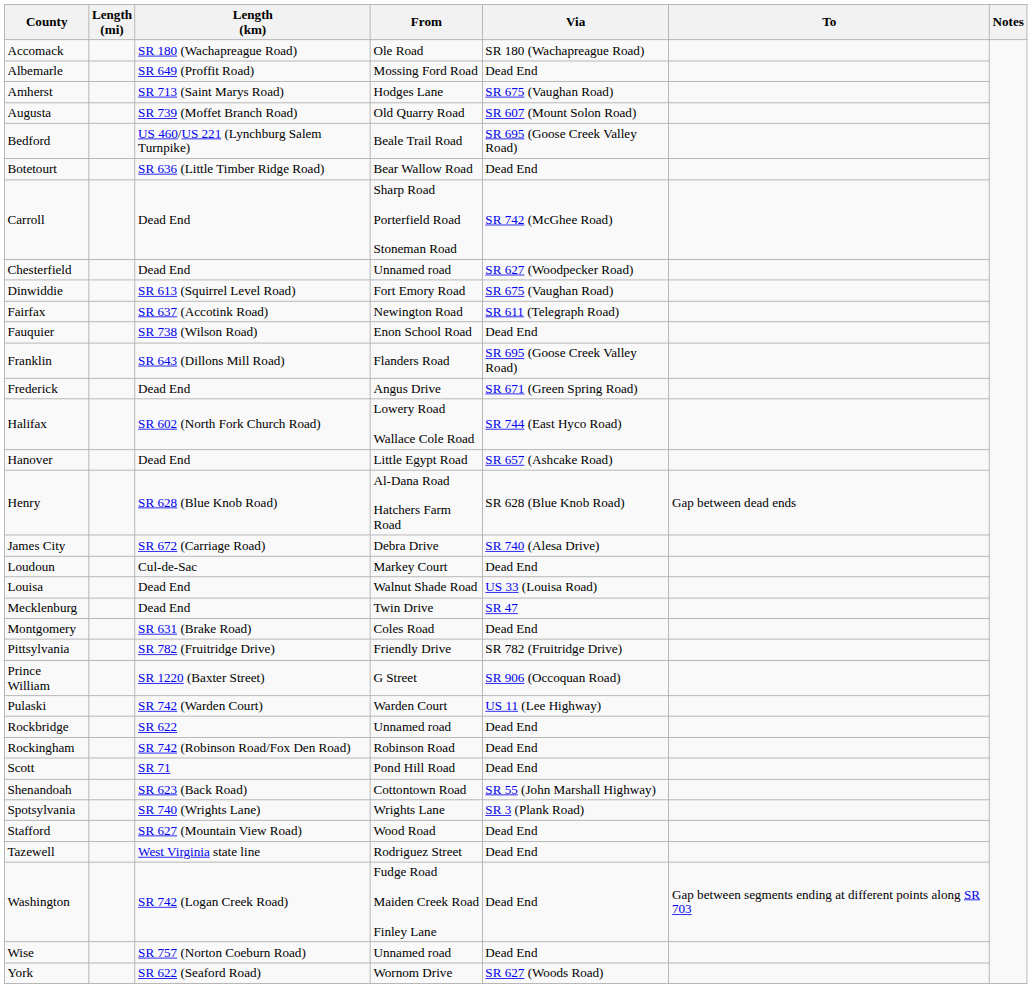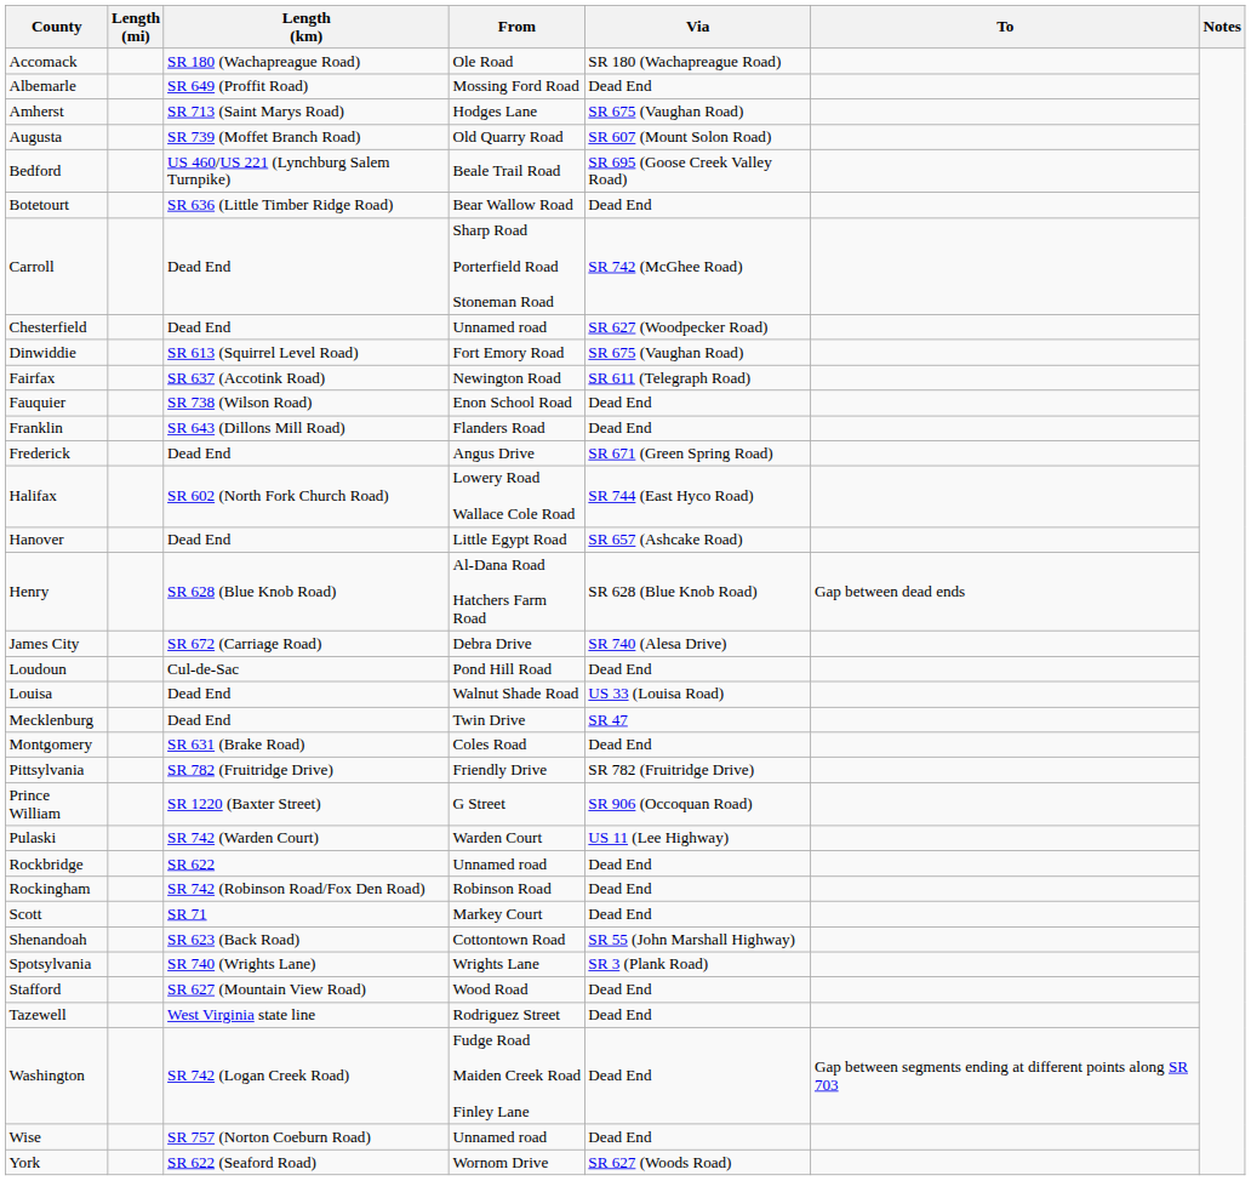Franklin | Via: SR 695 (Goose Creek Valley Road) -> Dead End
Loudoun | From: Markey Court -> Pond Hill Road
Scott | From: Pond Hill Road -> Markey Court
